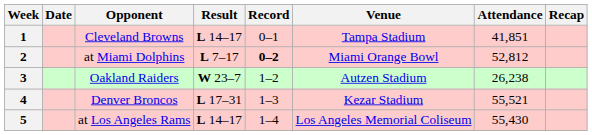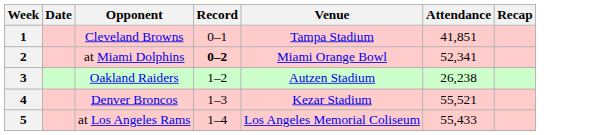- column: Result | L 14–17 | L 7–17 | W 23–7 | L 17–31 | L 14–17
2 | Attendance: 52,812 -> 52,341
5 | Attendance: 55,430 -> 55,433
